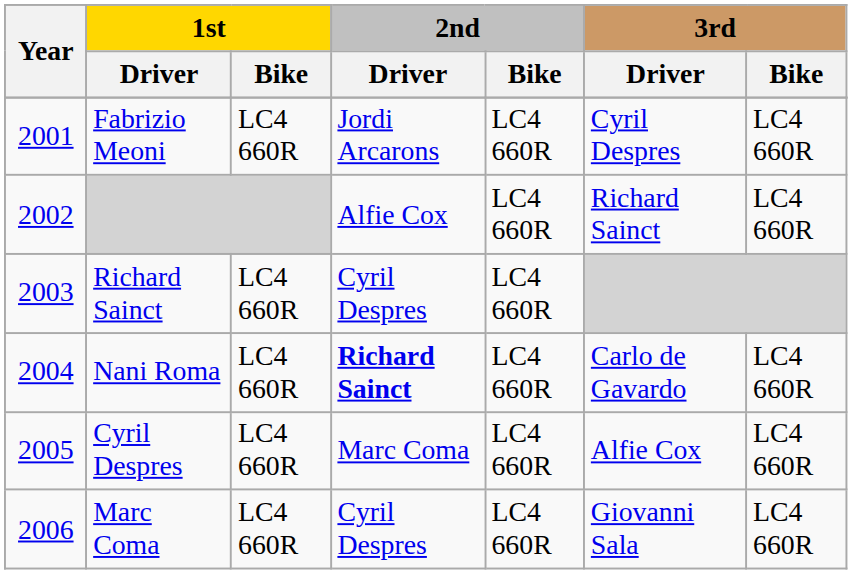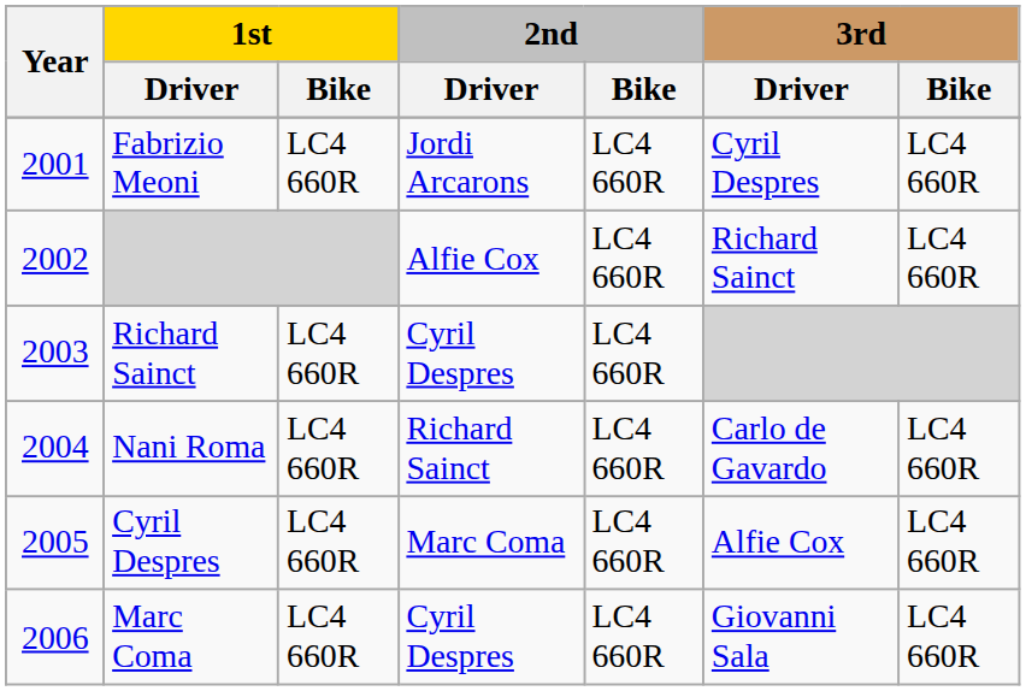Nani Roma | 2nd / Driver: bold -> normal
